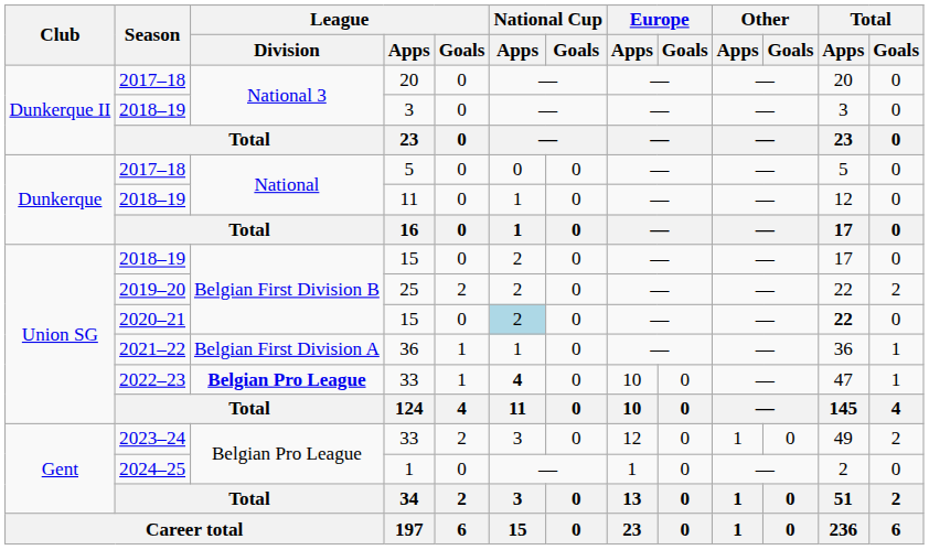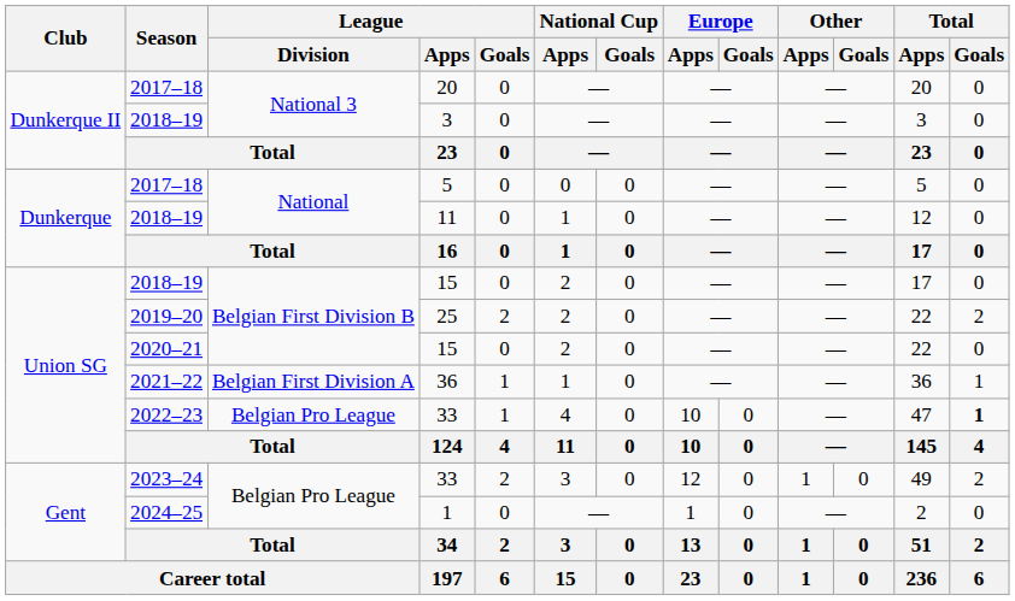2020–21 / 15 | National Cup / Apps: lightblue background -> no background
2020–21 / 15 | Total / Apps: bold -> normal
2022–23 / 33 | League / Division: bold -> normal
2022–23 / 33 | National Cup / Apps: bold -> normal
2022–23 / 33 | Total / Goals: normal -> bold
